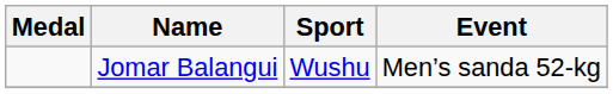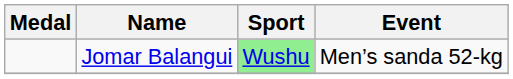Jomar Balangui | Sport: no background -> lightgreen background
